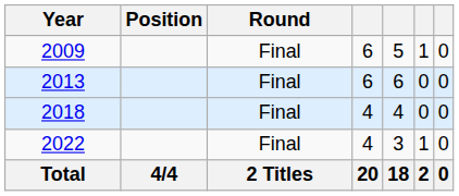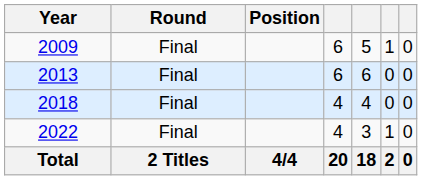columns swapped: Round <-> Position
